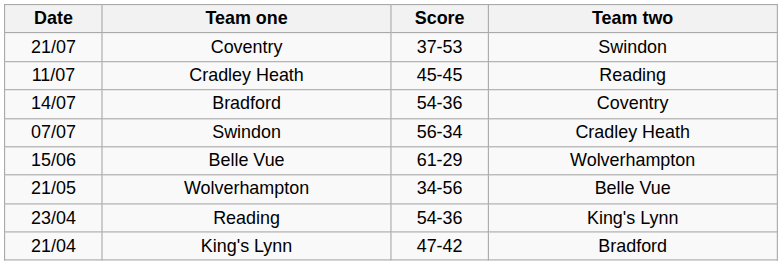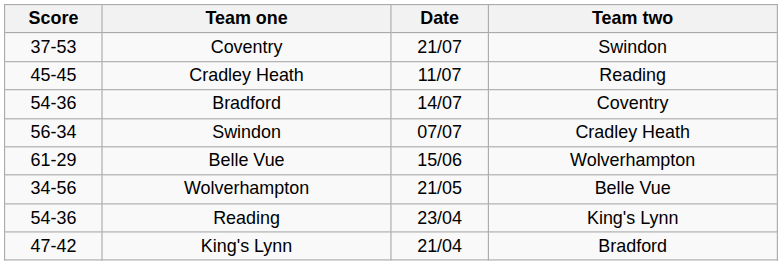columns swapped: Date <-> Score
